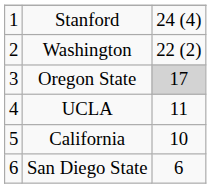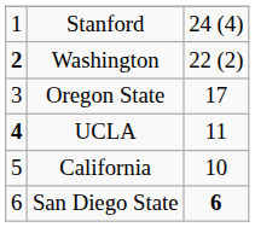Washington | column 1: normal -> bold
Oregon State | column 3: lightgrey background -> no background
UCLA | column 1: normal -> bold
San Diego State | column 3: normal -> bold
